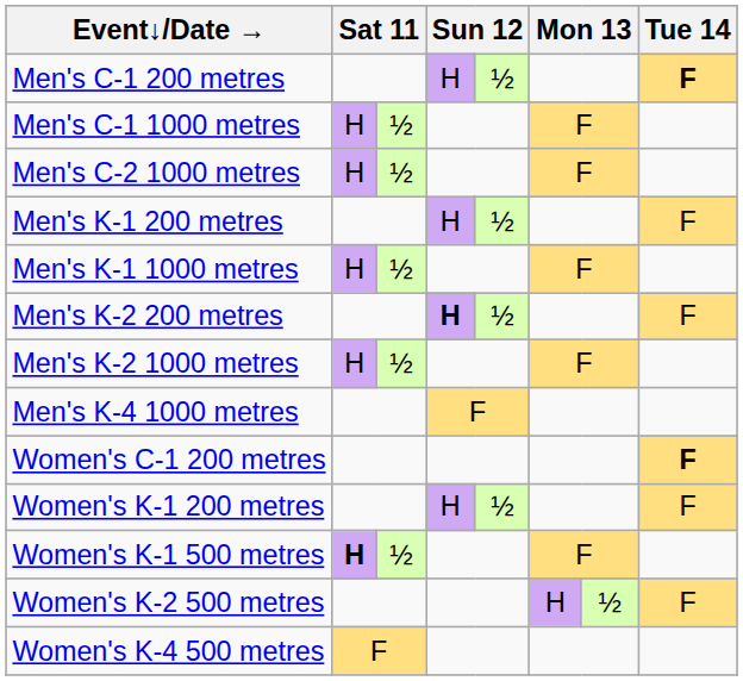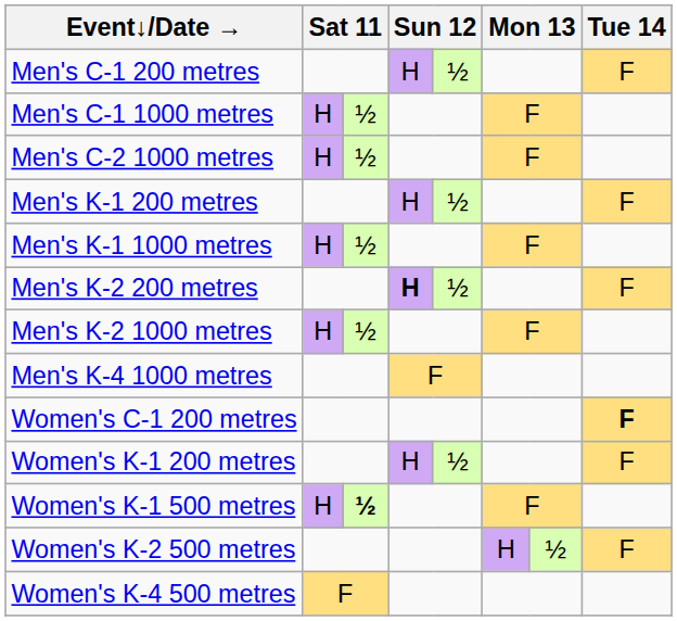Men's C-1 200 metres | Tue 14: bold -> normal
Women's K-1 500 metres | column 2: bold -> normal
Women's K-1 500 metres | column 3: normal -> bold
